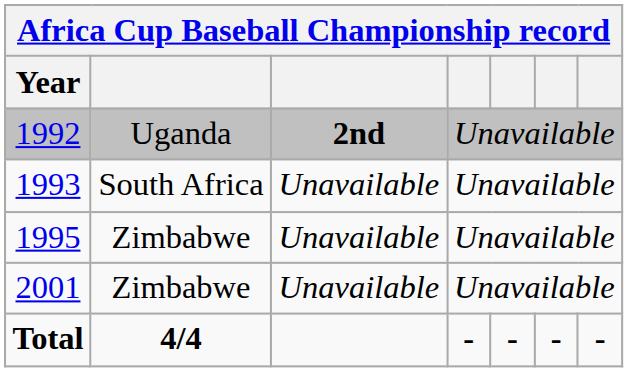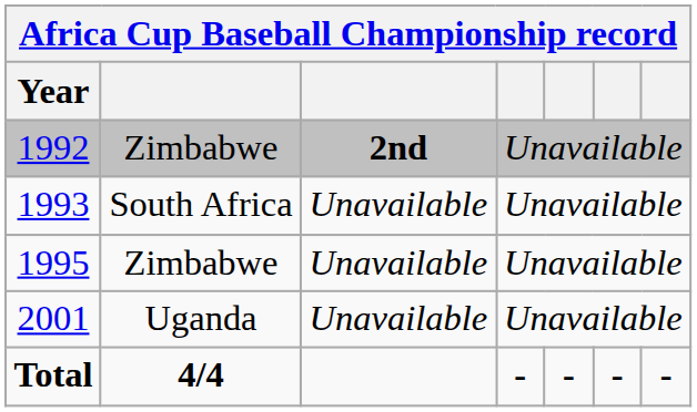1992 | column 2: Uganda -> Zimbabwe
2001 | column 2: Zimbabwe -> Uganda
